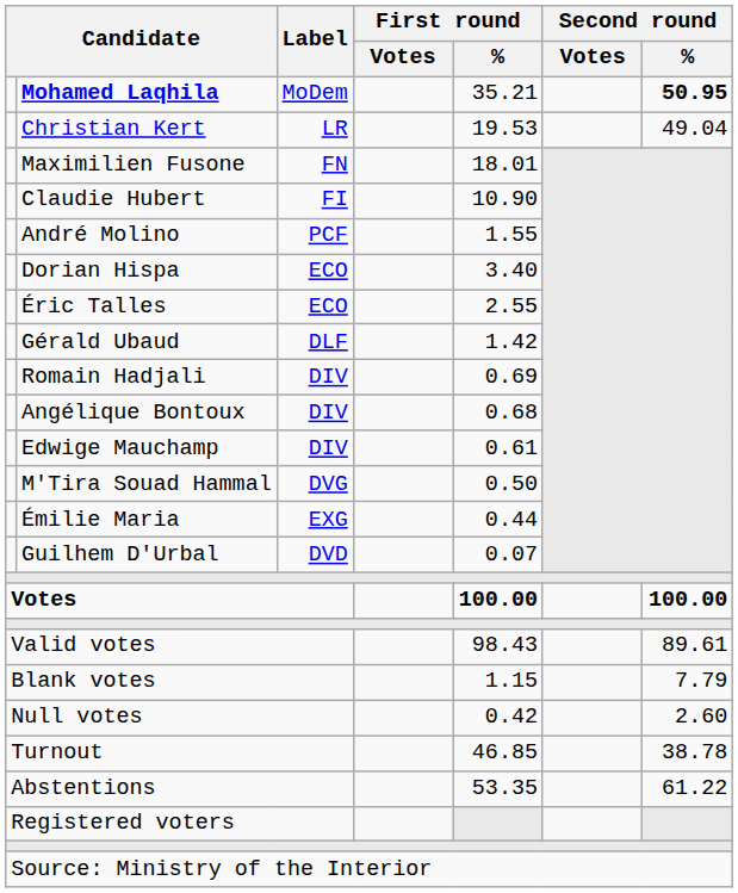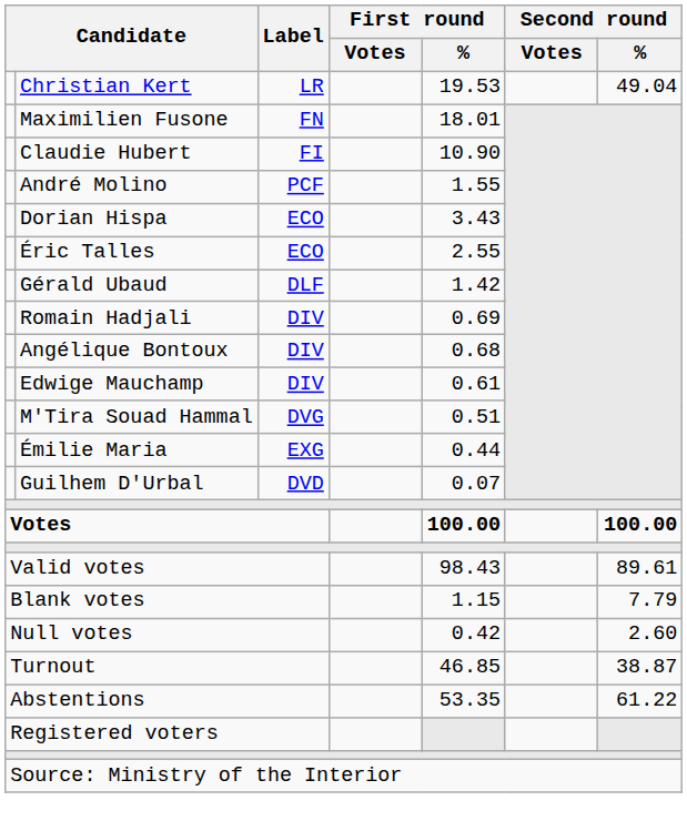- row: Mohamed Laqhila | MoDem | 35.21 | 50.95
Dorian Hispa | First round / %: 3.40 -> 3.43
M'Tira Souad Hammal | First round / %: 0.50 -> 0.51
Turnout | Second round / %: 38.78 -> 38.87
